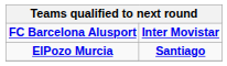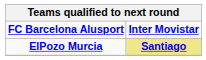ElPozo Murcia | Inter Movistar: no background -> khaki background
